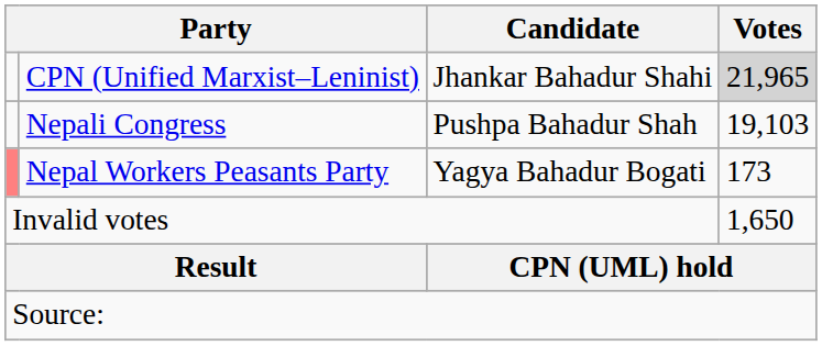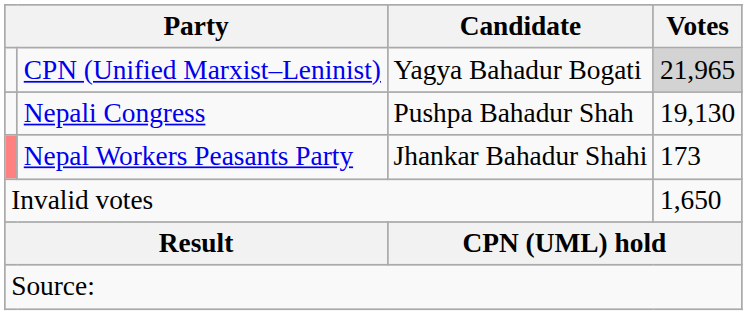CPN (Unified Marxist–Leninist) | Candidate: Jhankar Bahadur Shahi -> Yagya Bahadur Bogati
Nepali Congress | Votes: 19,103 -> 19,130
Nepal Workers Peasants Party | Candidate: Yagya Bahadur Bogati -> Jhankar Bahadur Shahi
